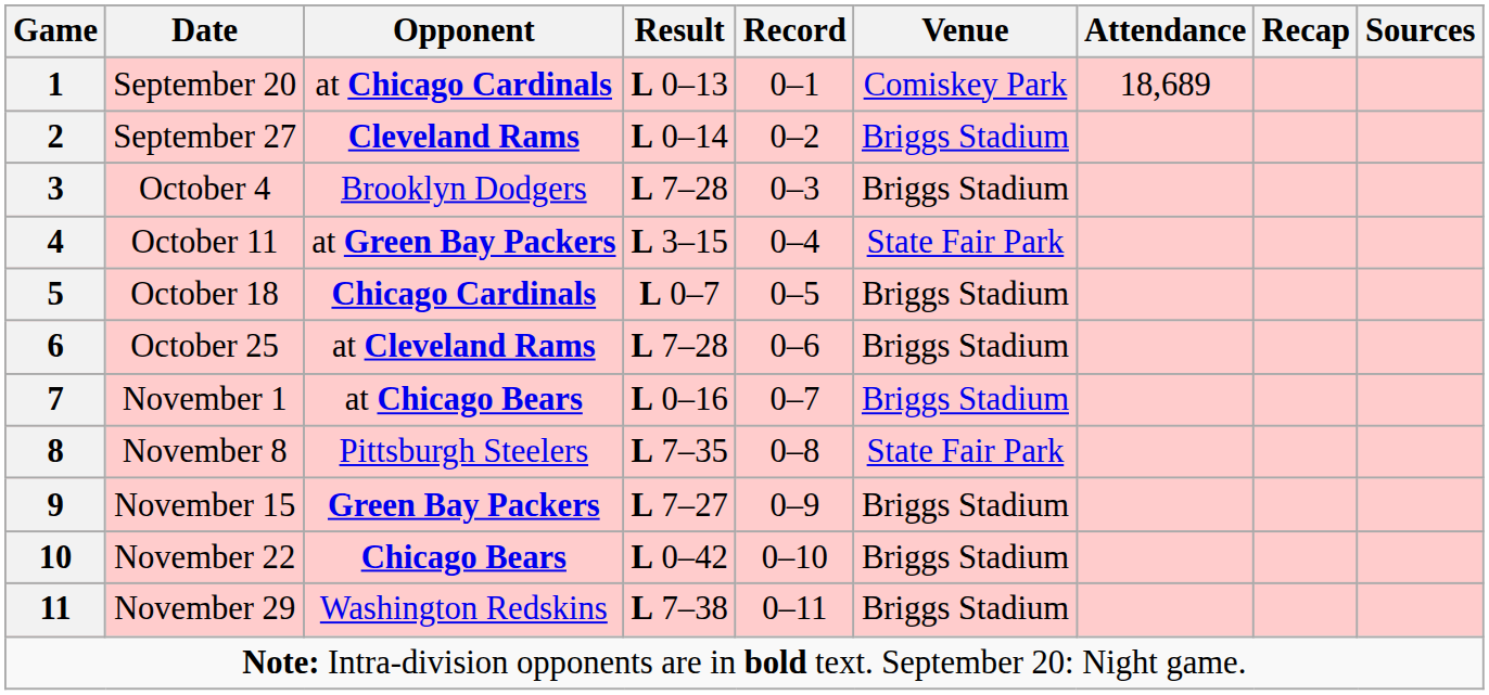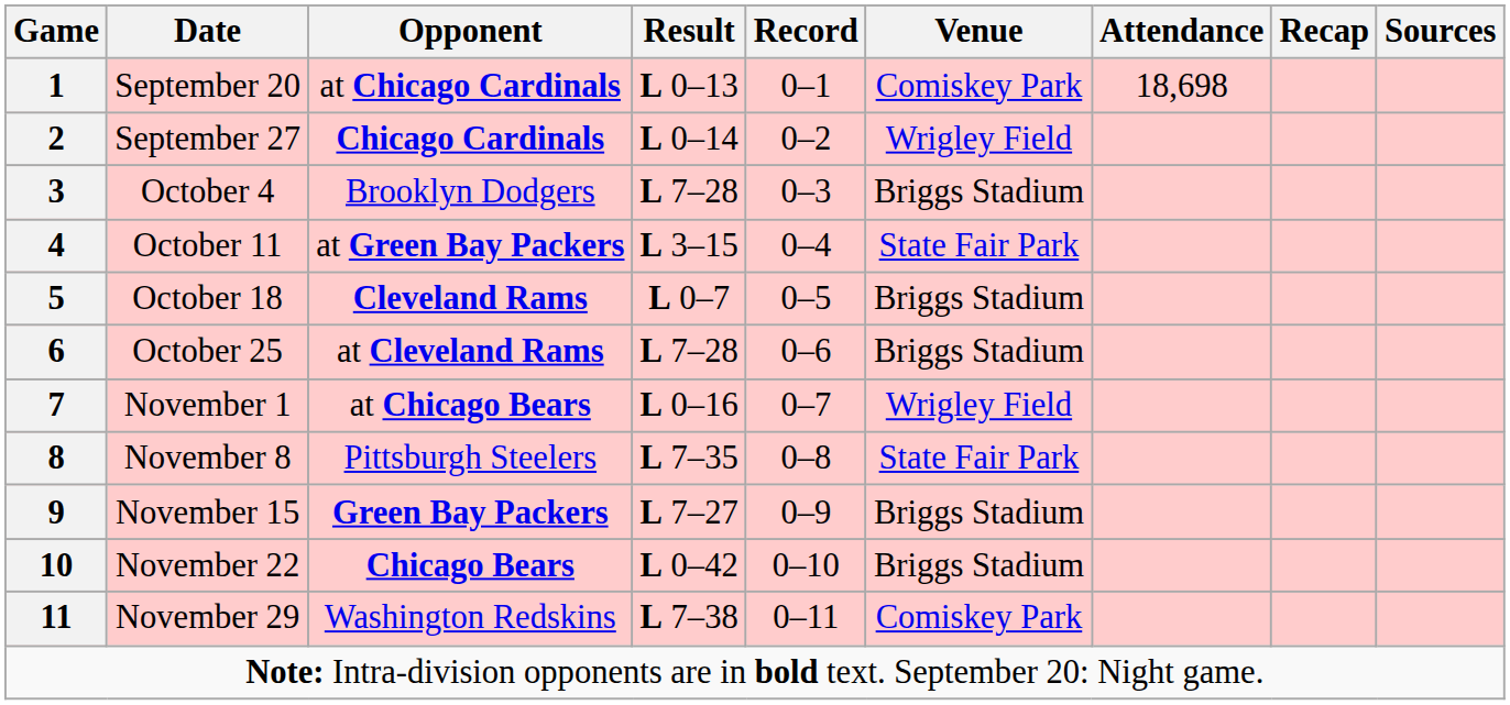1 | Attendance: 18,689 -> 18,698
2 | Opponent: Cleveland Rams -> Chicago Cardinals
2 | Venue: Briggs Stadium -> Wrigley Field
5 | Opponent: Chicago Cardinals -> Cleveland Rams
7 | Venue: Briggs Stadium -> Wrigley Field
11 | Venue: Briggs Stadium -> Comiskey Park
